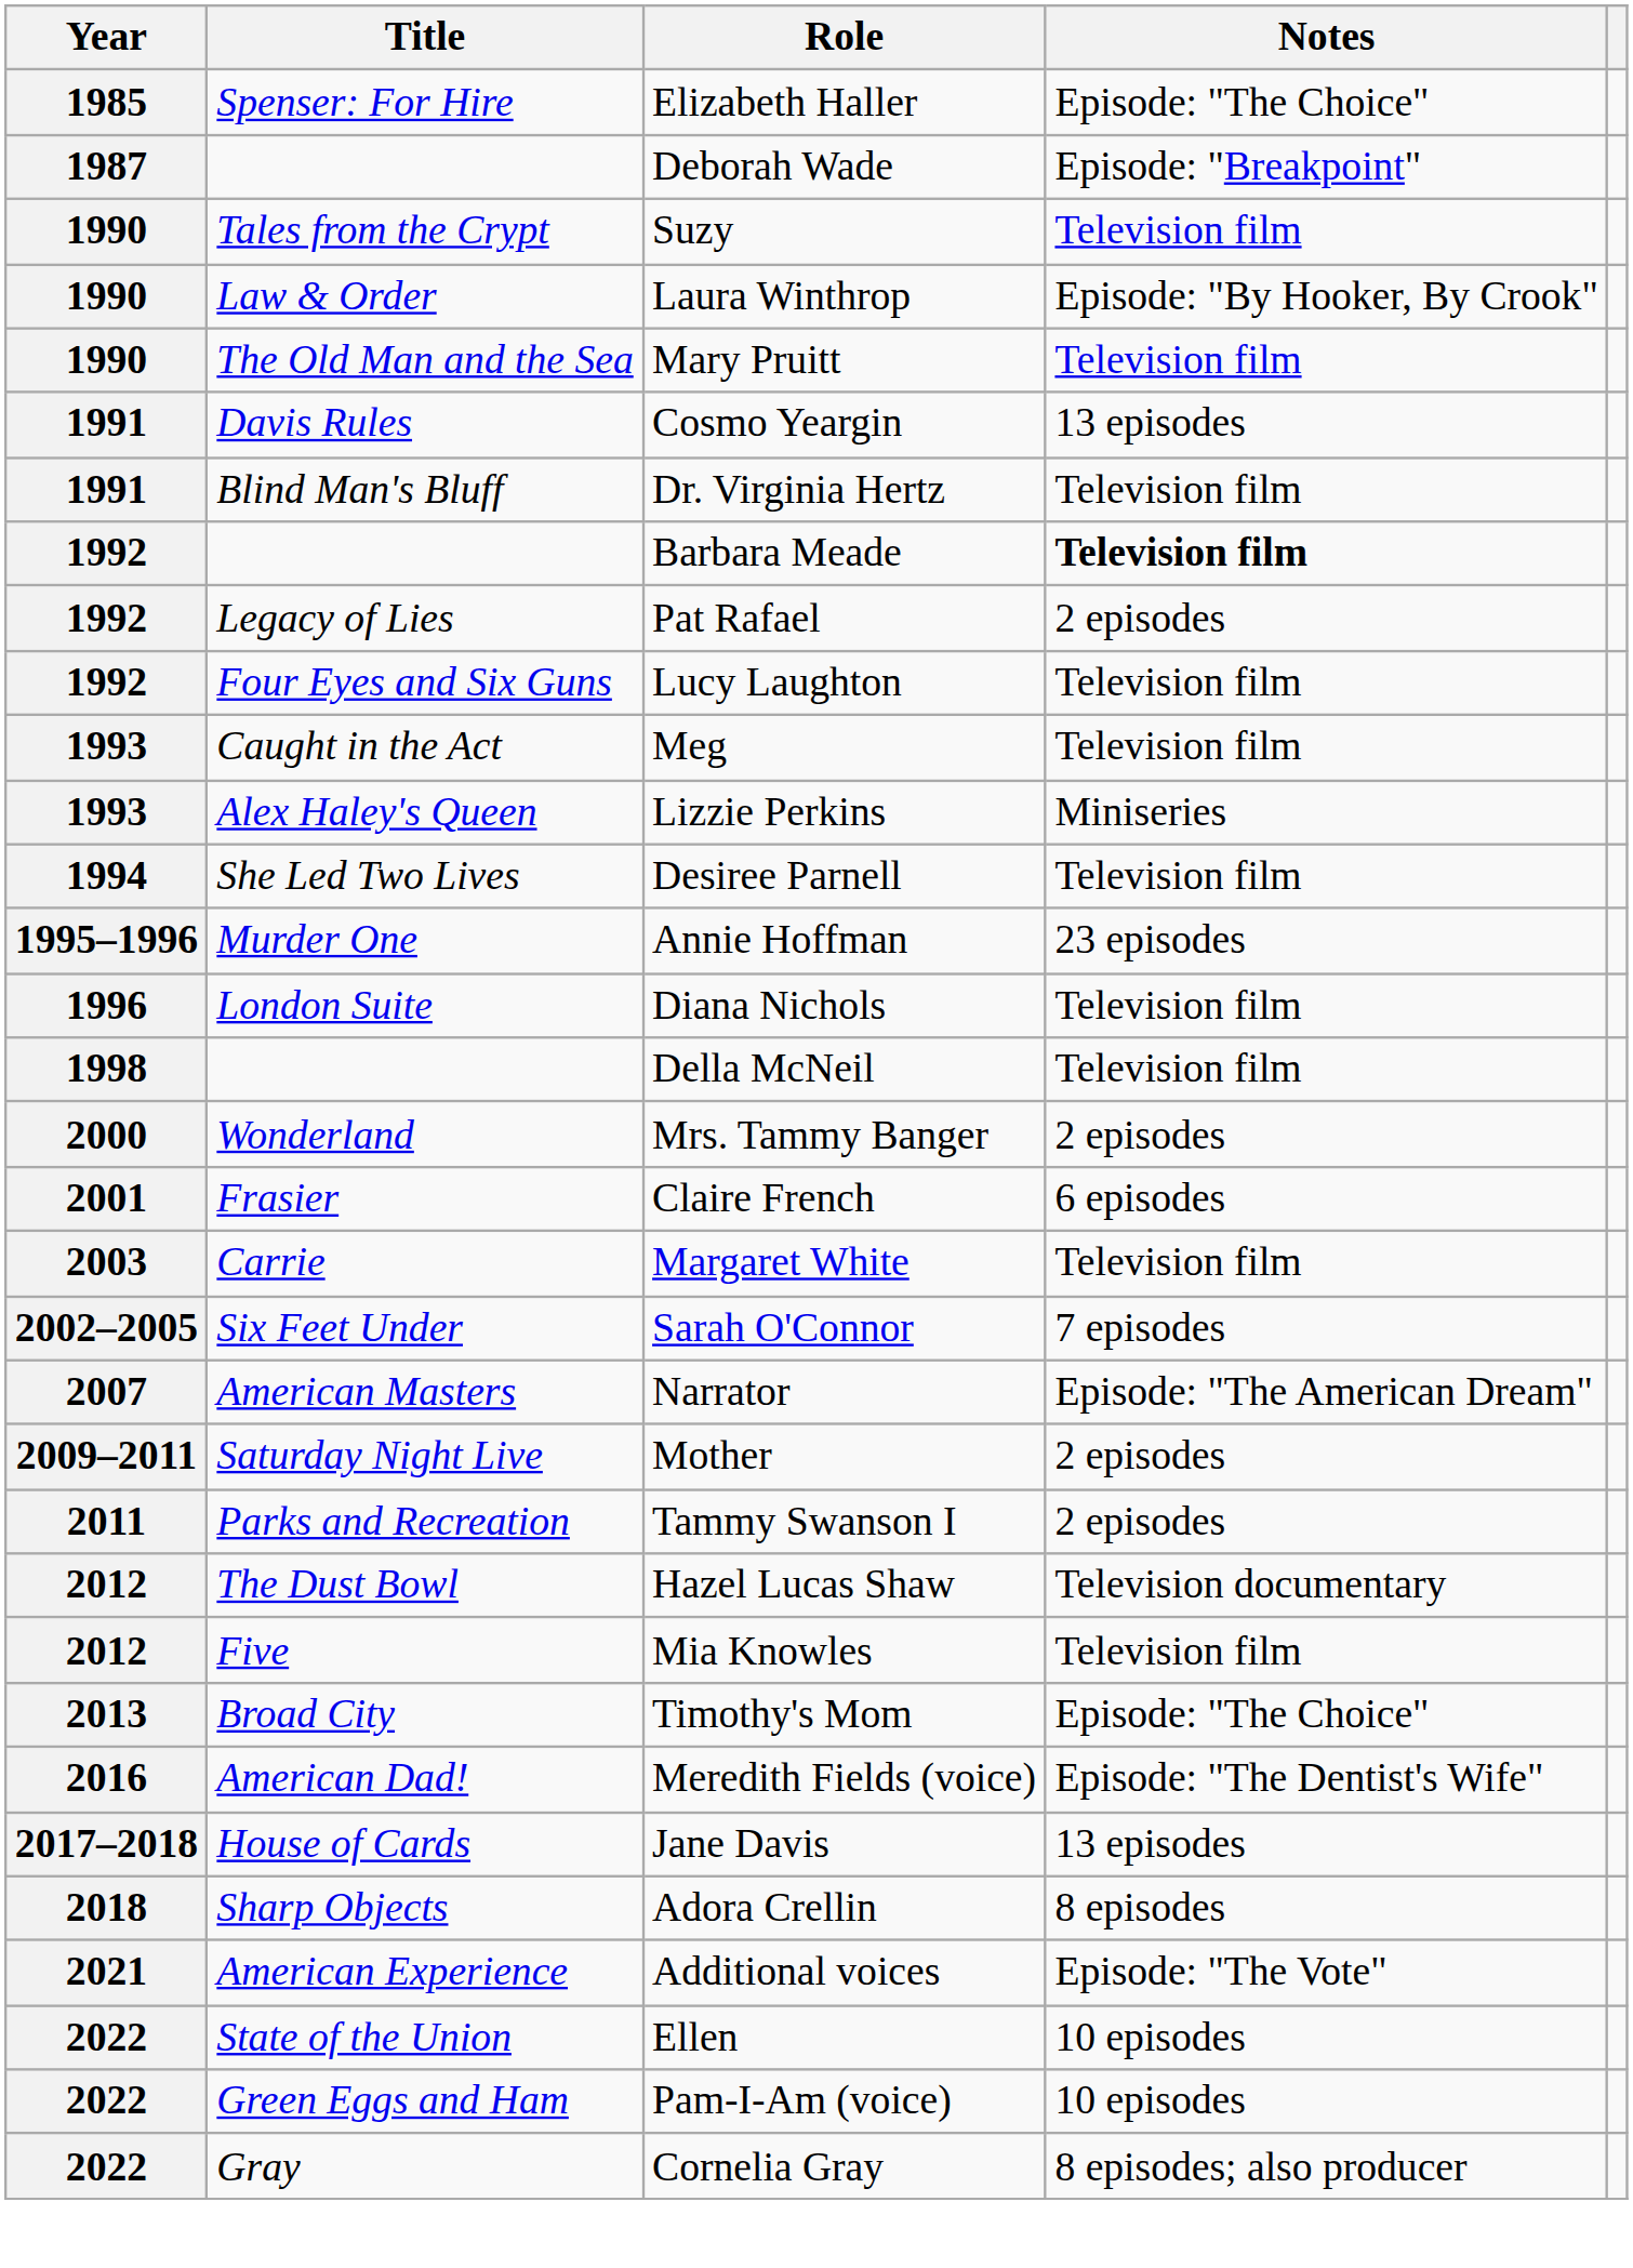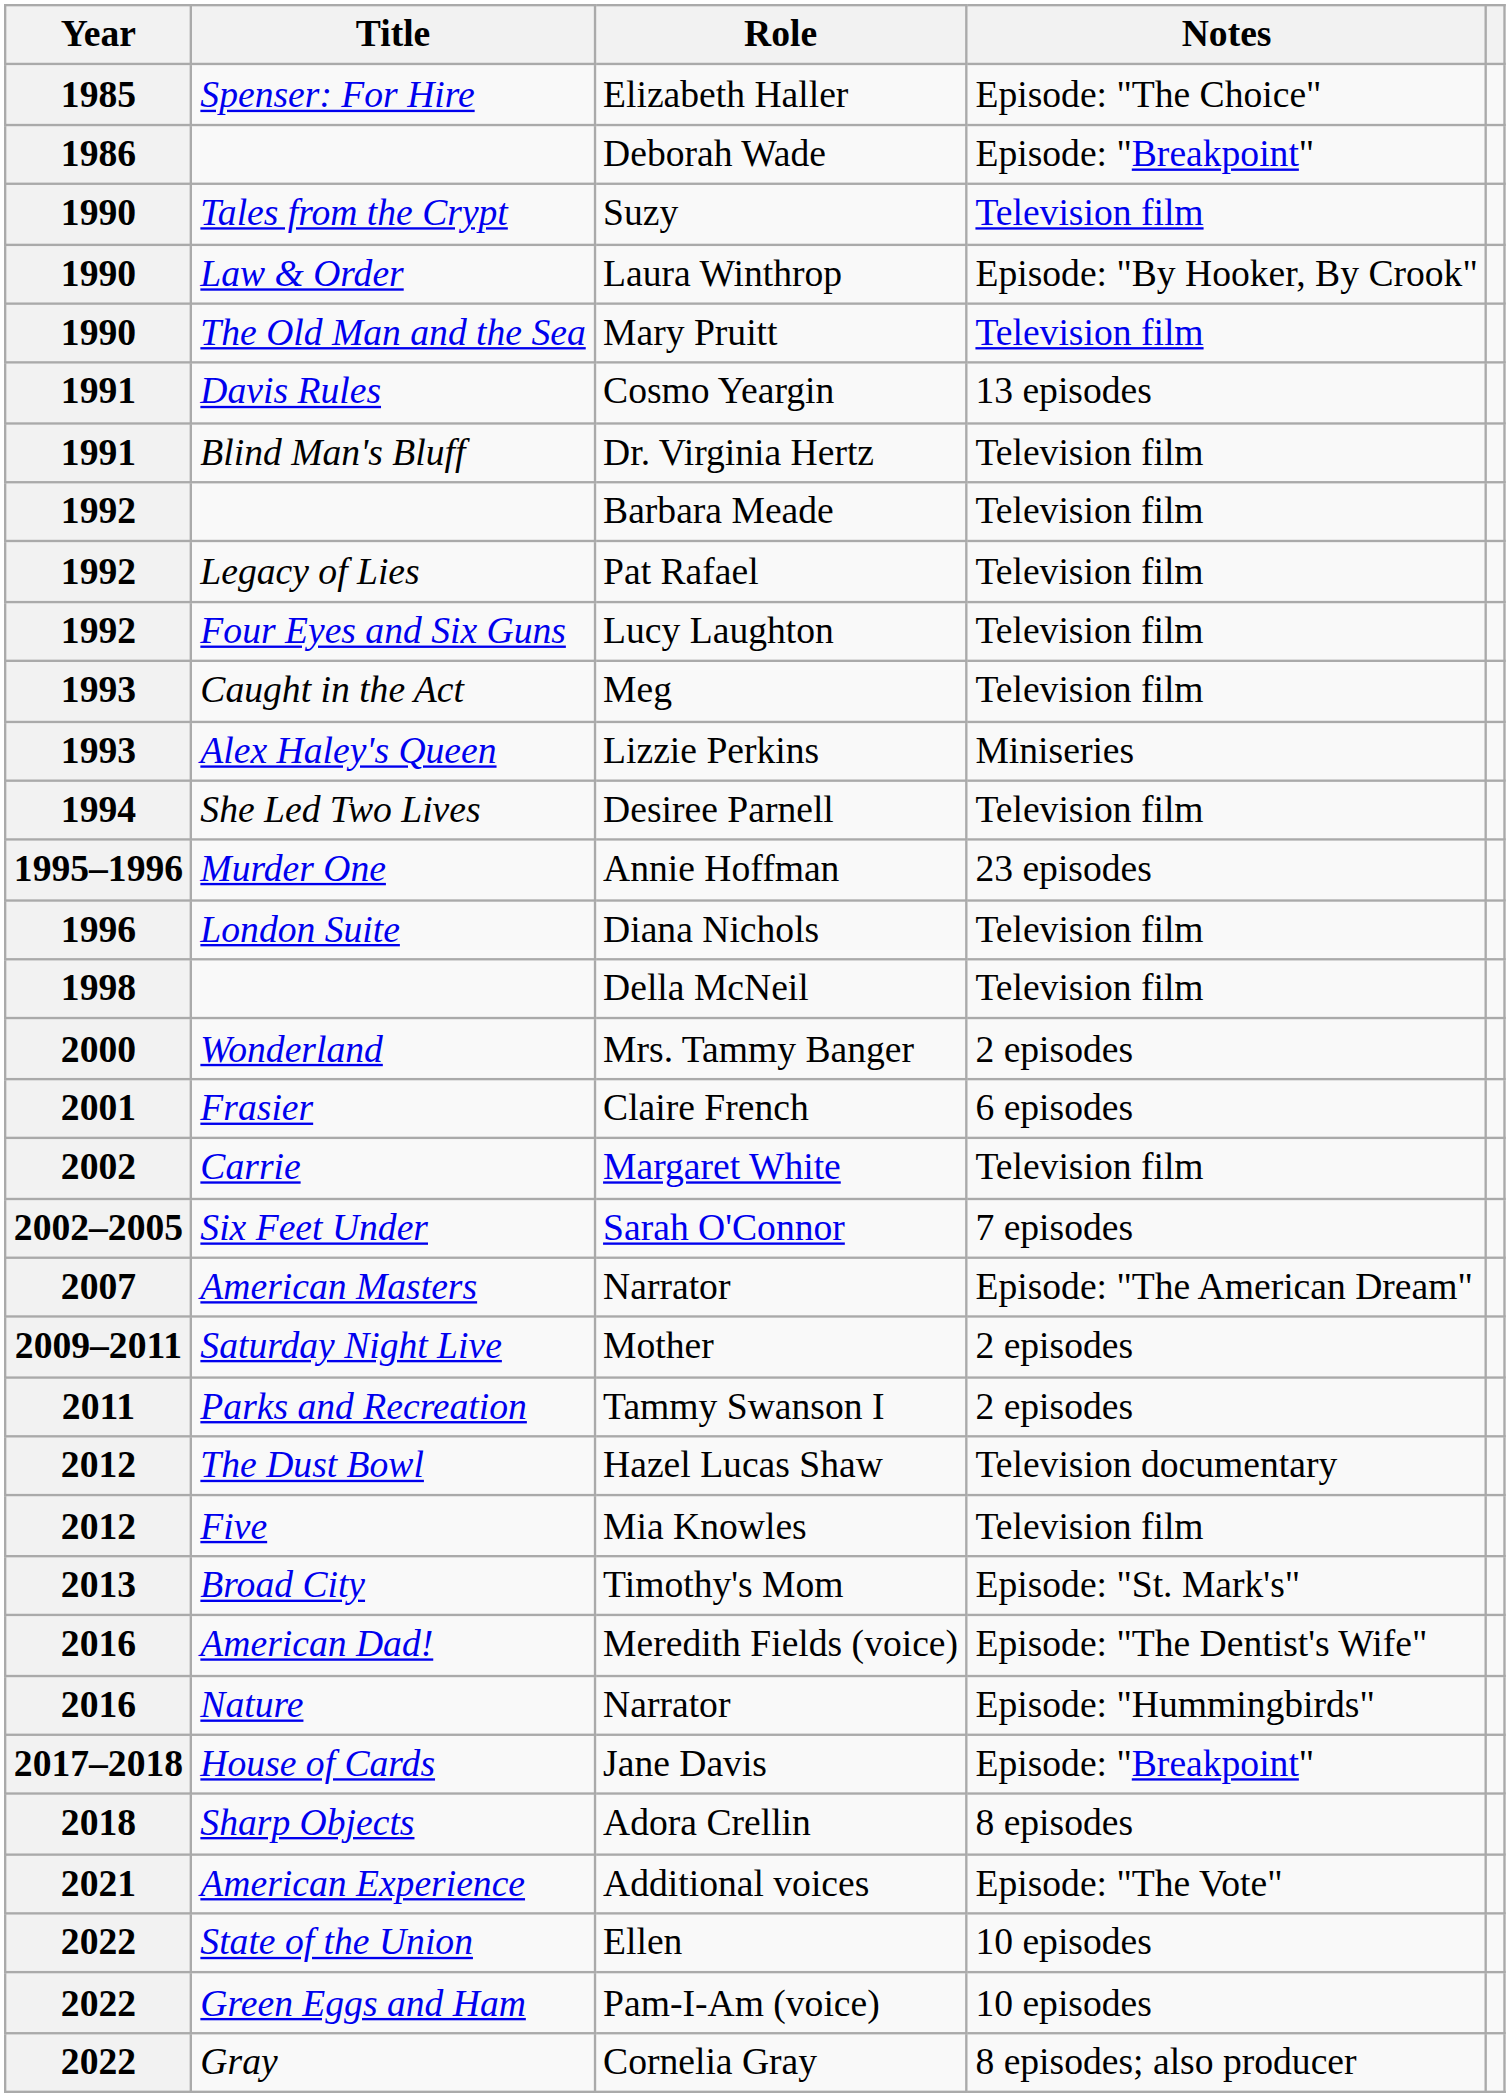Deborah Wade | Year: 1987 -> 1986
Barbara Meade | Notes: bold -> normal
Pat Rafael | Notes: 2 episodes -> Television film
Margaret White | Year: 2003 -> 2002
Timothy's Mom | Notes: Episode: "The Choice" -> Episode: "St. Mark's"
+ row: 2016 | Nature | Narrator | Episode: "Hummingbirds"
Jane Davis | Notes: 13 episodes -> Episode: "Breakpoint"
